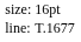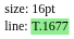line: | column 2: no background -> lightgreen background
